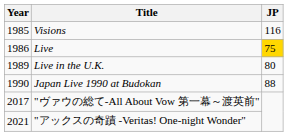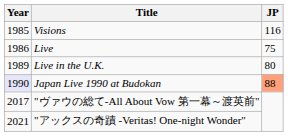Live | JP: gold background -> no background
Japan Live 1990 at Budokan | Year: no background -> lavender background
Japan Live 1990 at Budokan | JP: no background -> lightsalmon background
